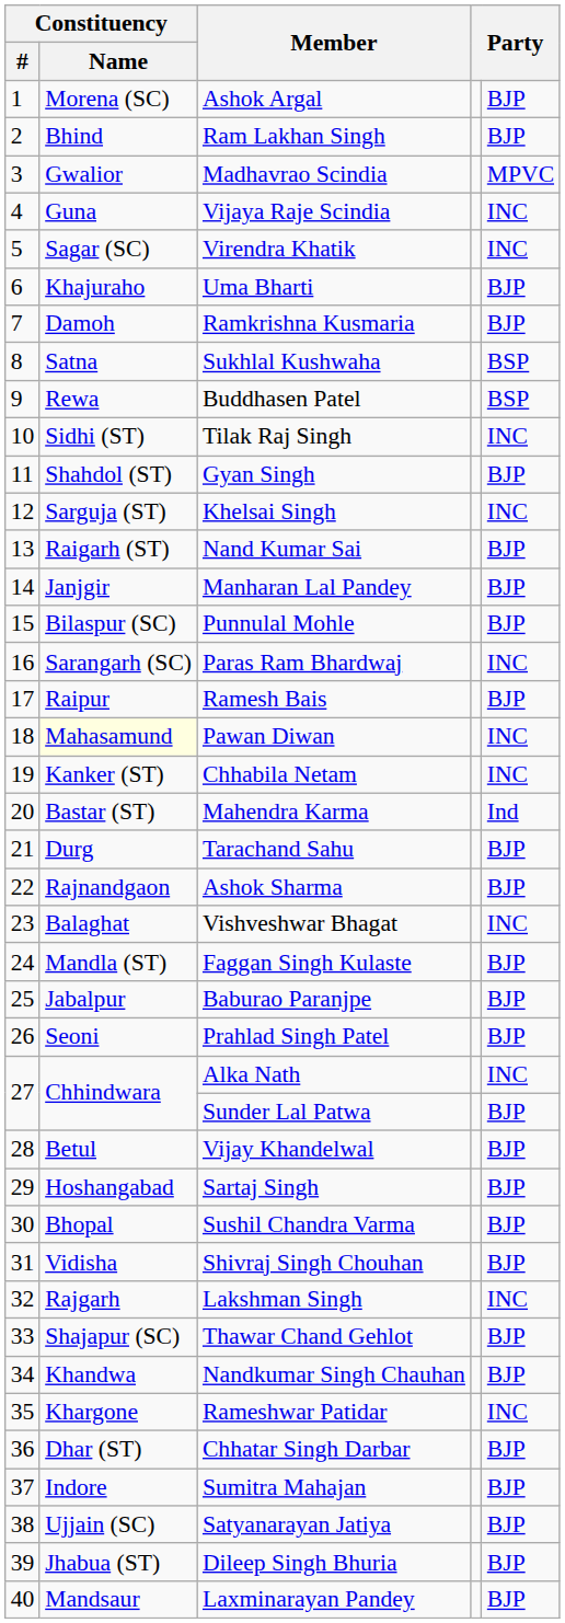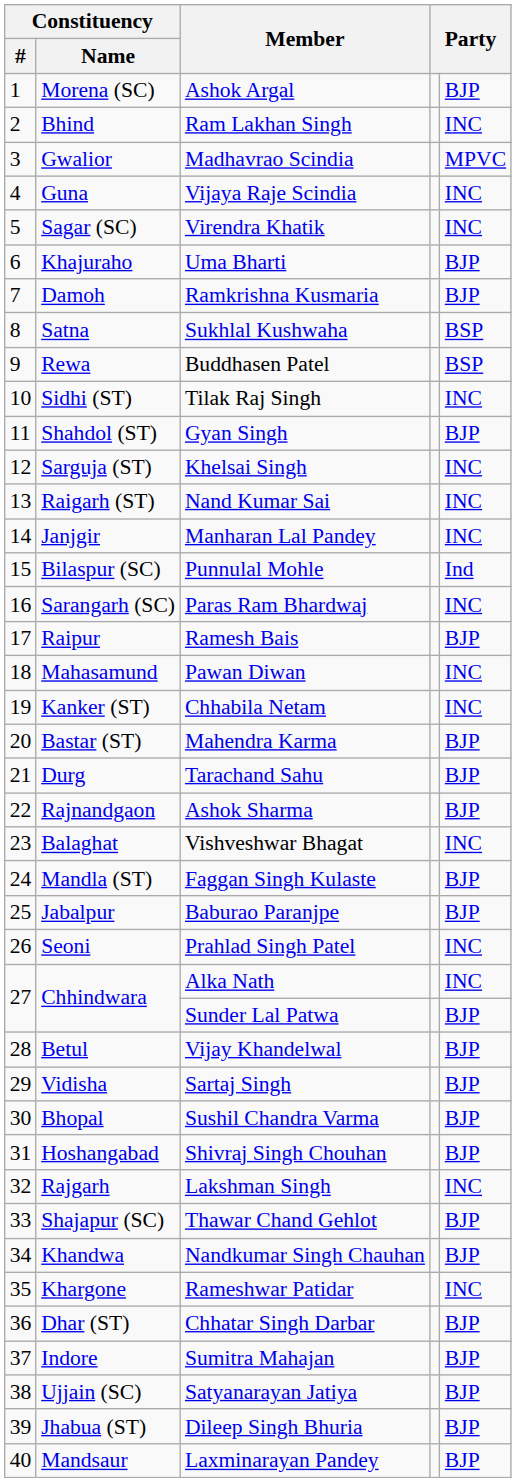Ram Lakhan Singh | column 5: BJP -> INC
Nand Kumar Sai | column 5: BJP -> INC
Manharan Lal Pandey | column 5: BJP -> INC
Punnulal Mohle | column 5: BJP -> Ind
Pawan Diwan | Constituency / Name: lightyellow background -> no background
Mahendra Karma | column 5: Ind -> BJP
Prahlad Singh Patel | column 5: BJP -> INC
Sartaj Singh | Constituency / Name: Hoshangabad -> Vidisha
Shivraj Singh Chouhan | Constituency / Name: Vidisha -> Hoshangabad
